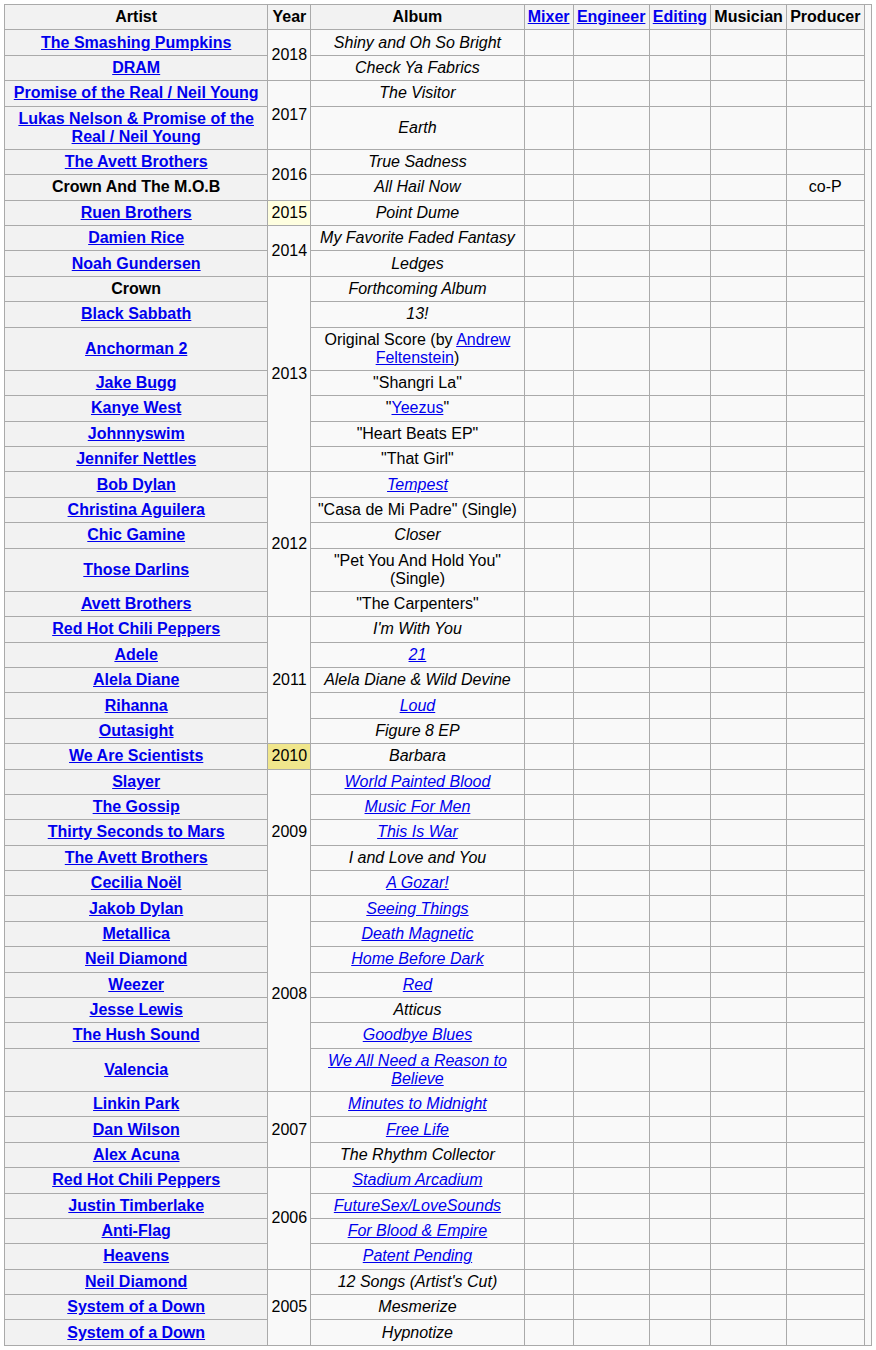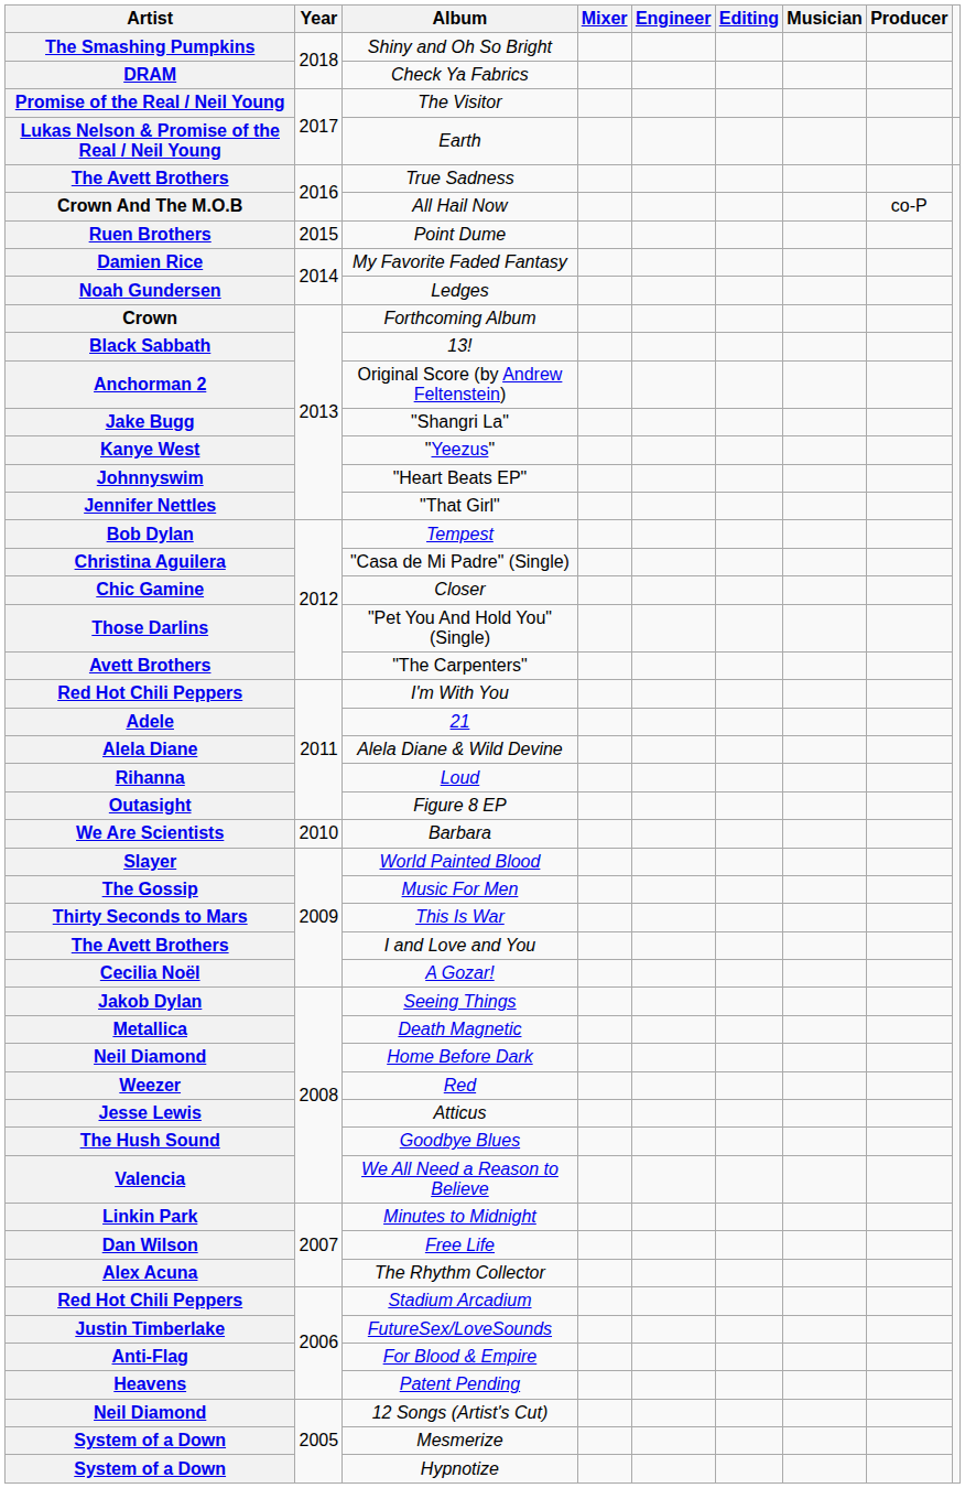Ruen Brothers | Year: lightyellow background -> no background
We Are Scientists | Year: khaki background -> no background
